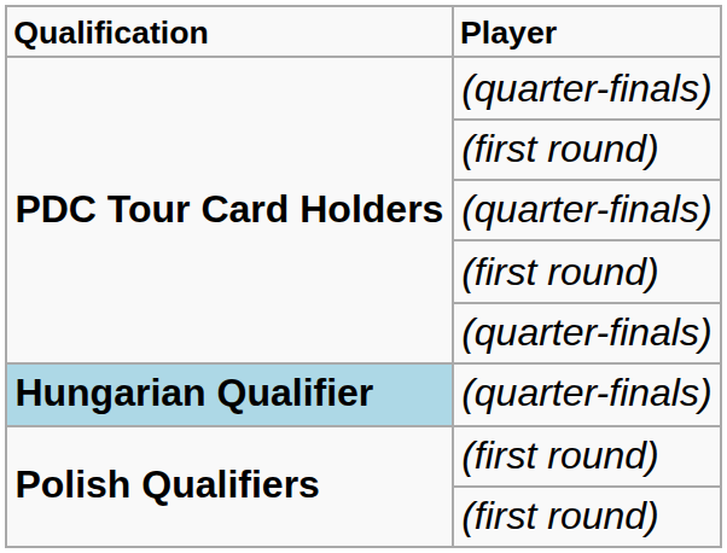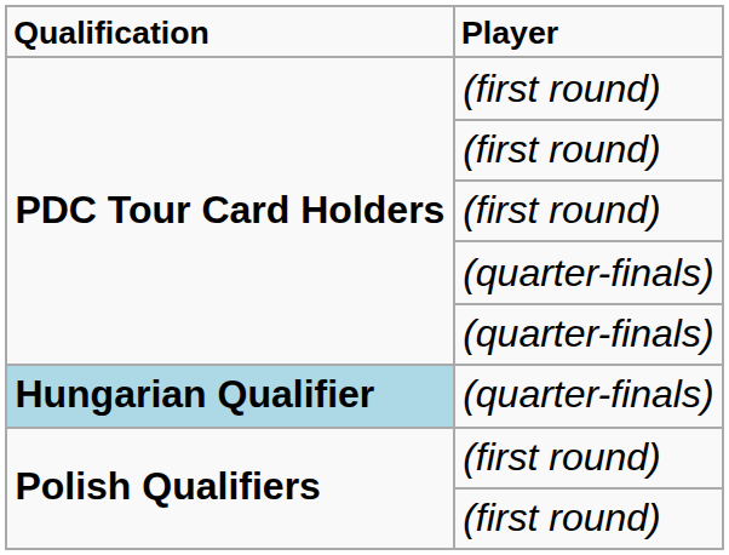row 2 | column 2: (quarter-finals) -> (first round)
row 4 | column 2: (quarter-finals) -> (first round)
row 5 | column 2: (first round) -> (quarter-finals)
